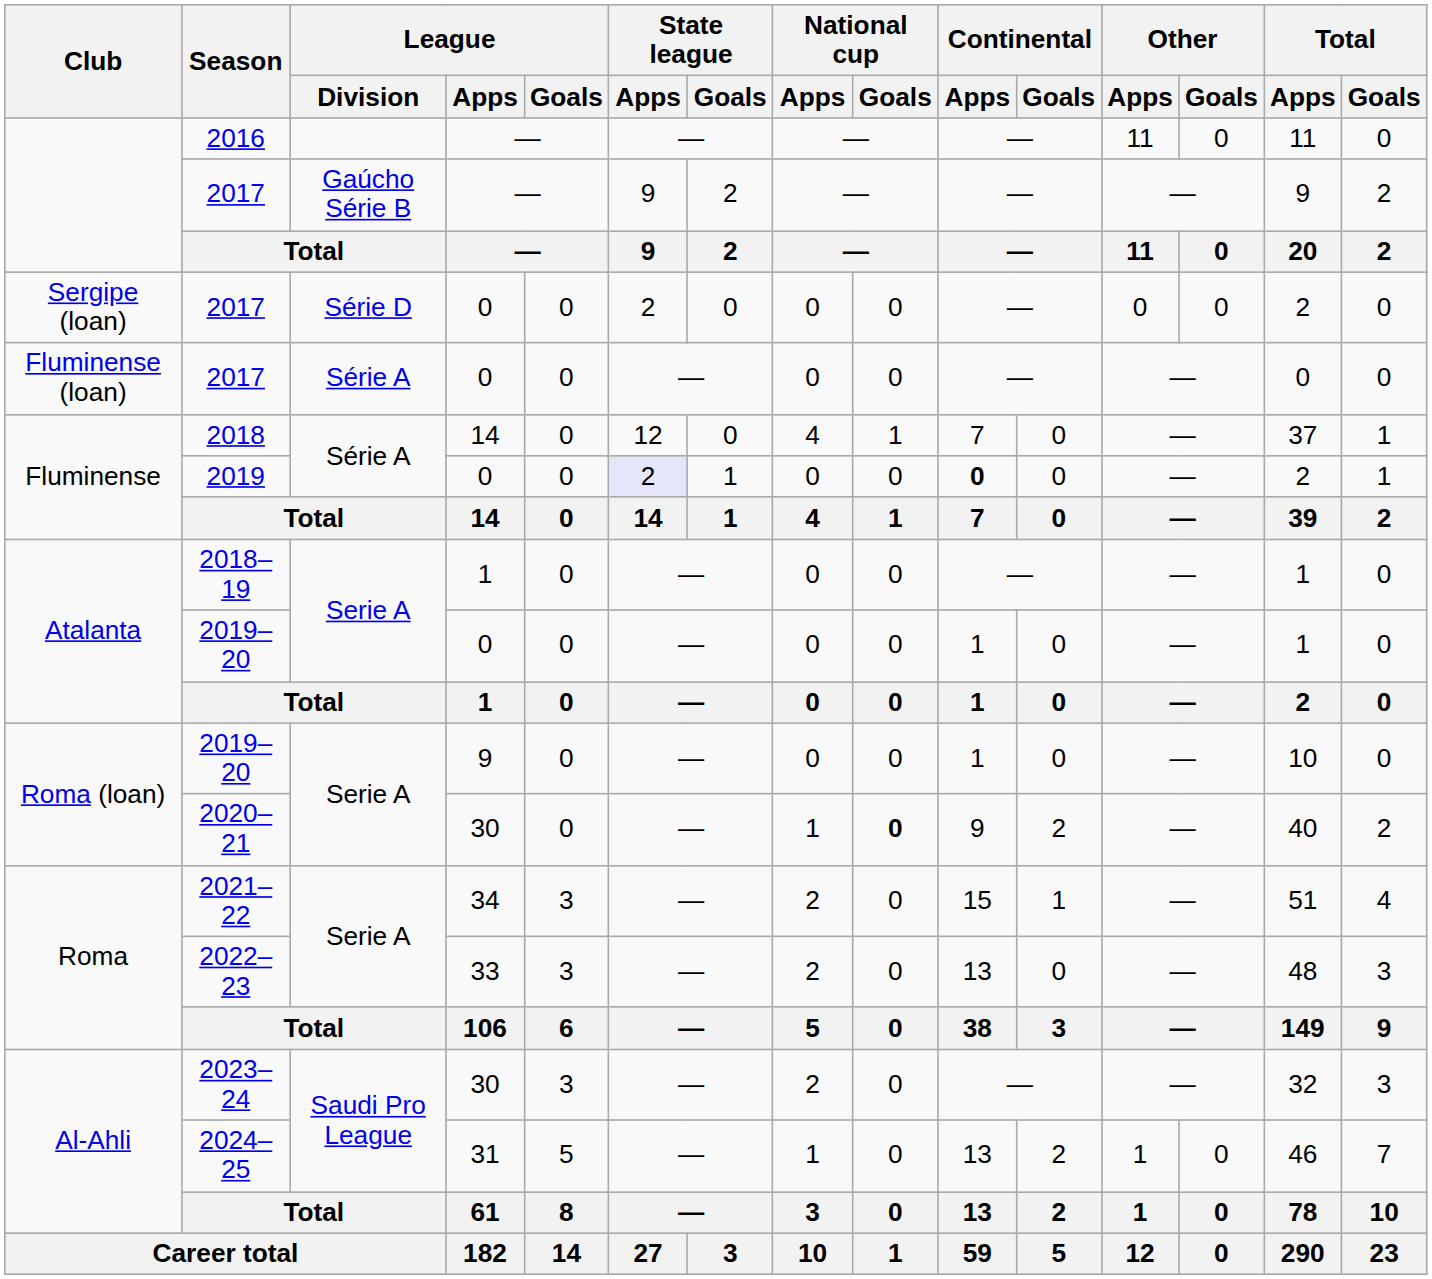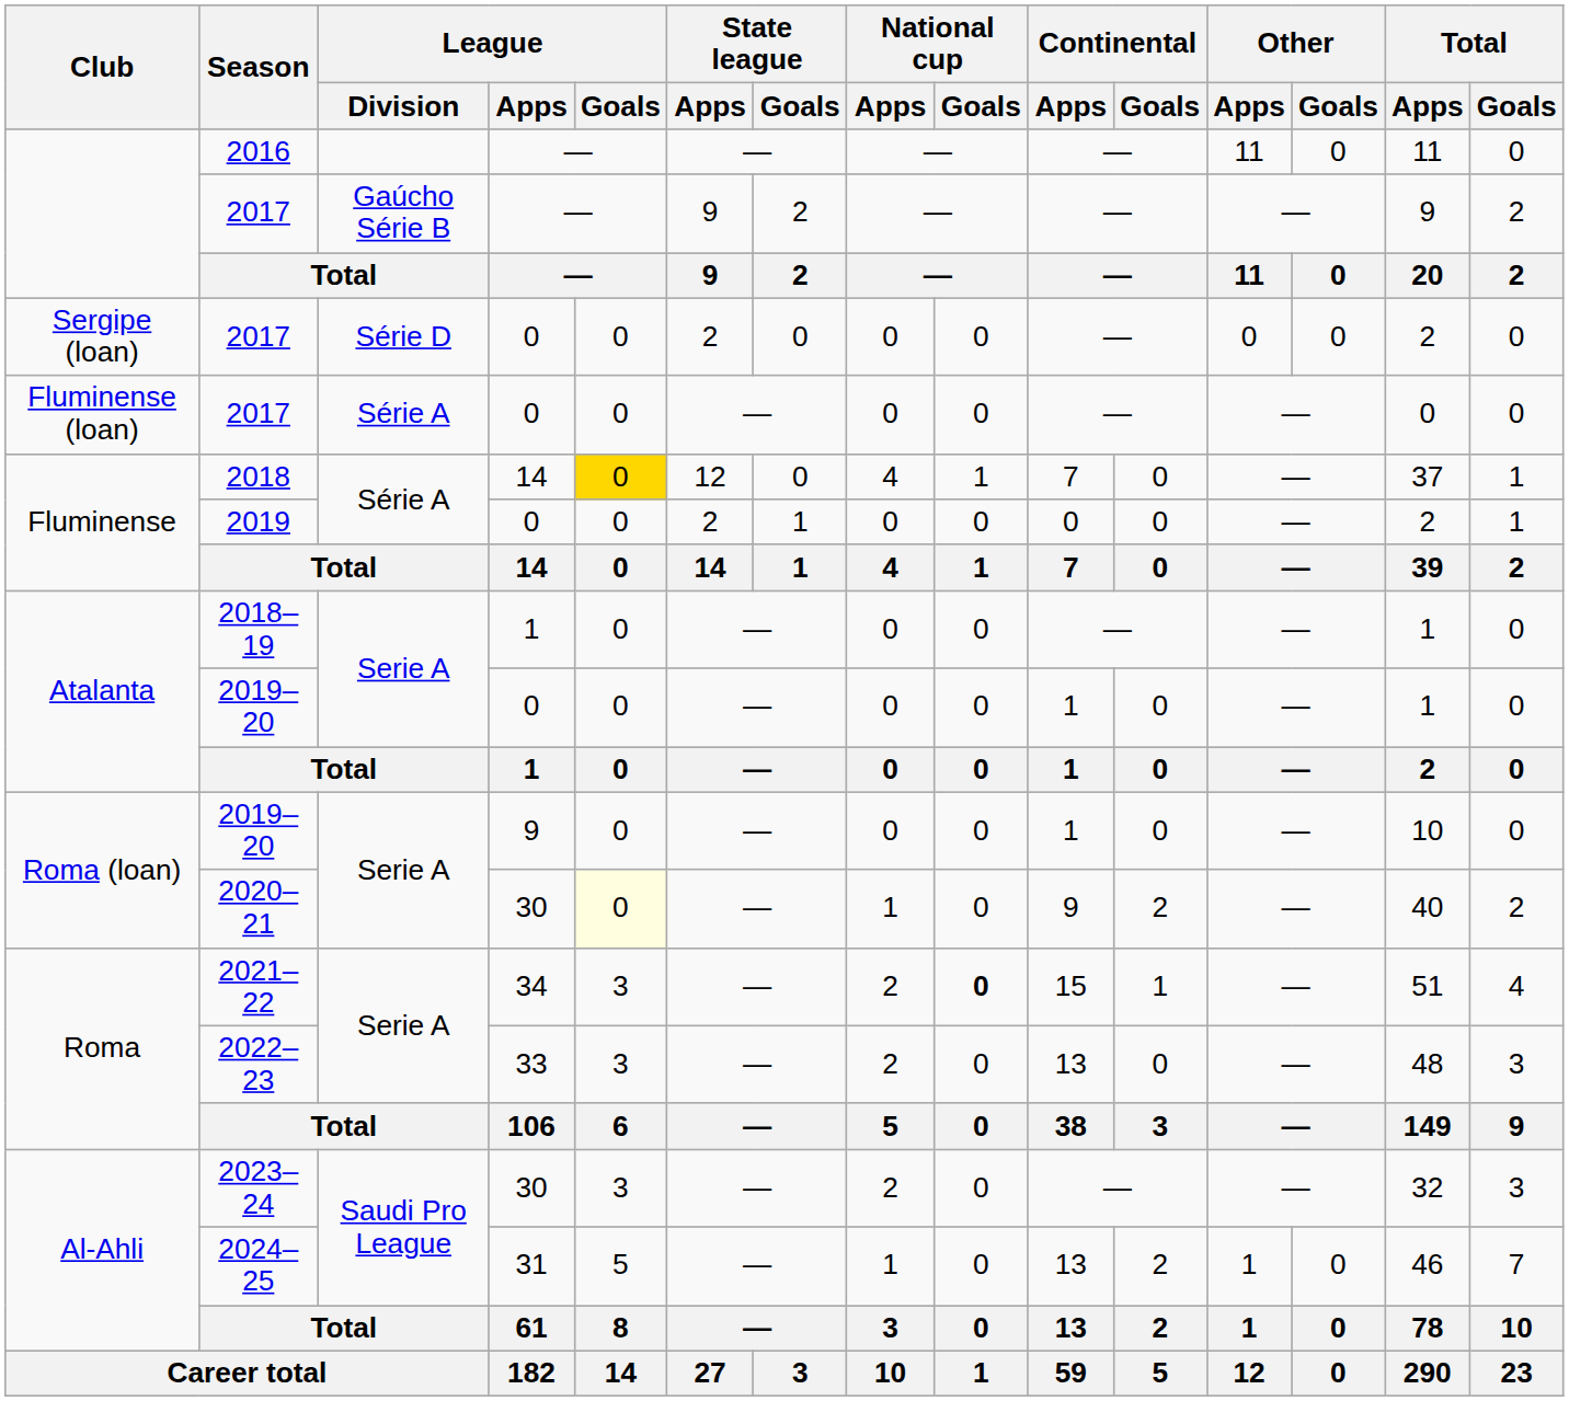2018 | League / Goals: no background -> gold background
2019 | State league / Apps: lavender background -> no background
2019 | Continental / Apps: bold -> normal
2020–21 | League / Goals: no background -> lightyellow background
2020–21 | National cup / Goals: bold -> normal
2021–22 | National cup / Goals: normal -> bold
